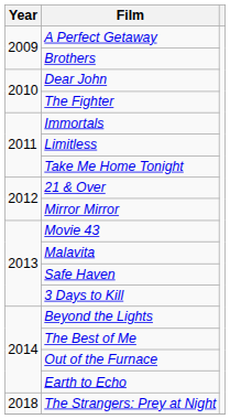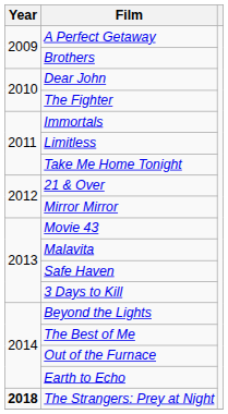The Strangers: Prey at Night | Year: normal -> bold
